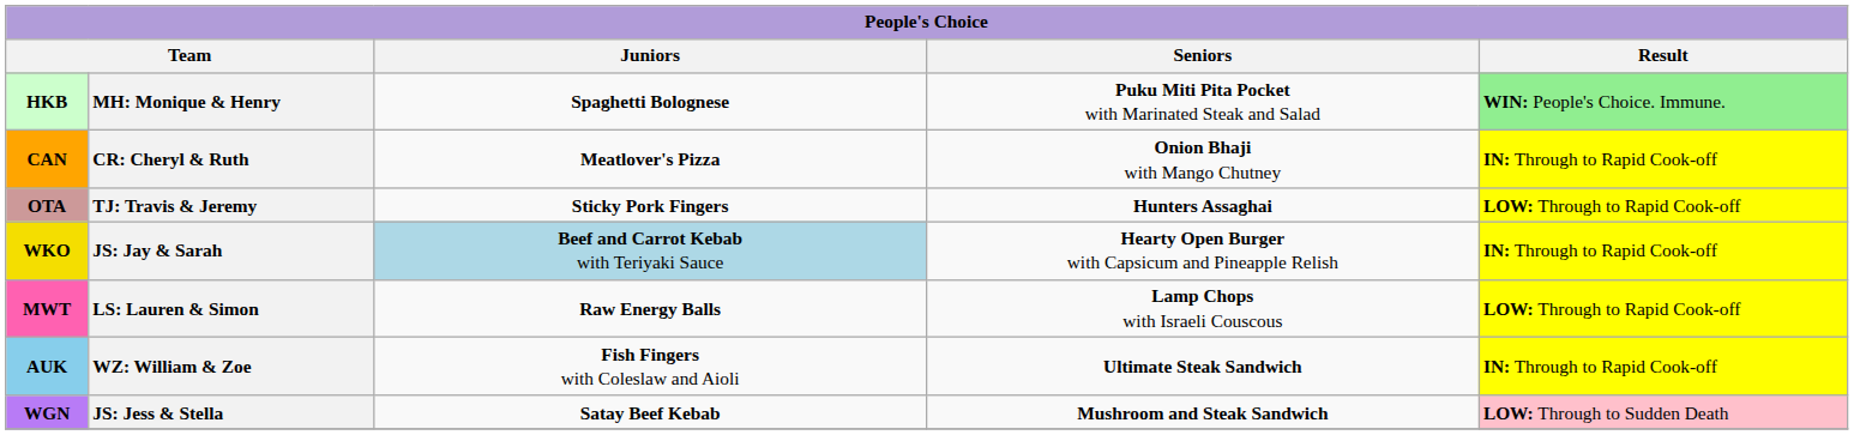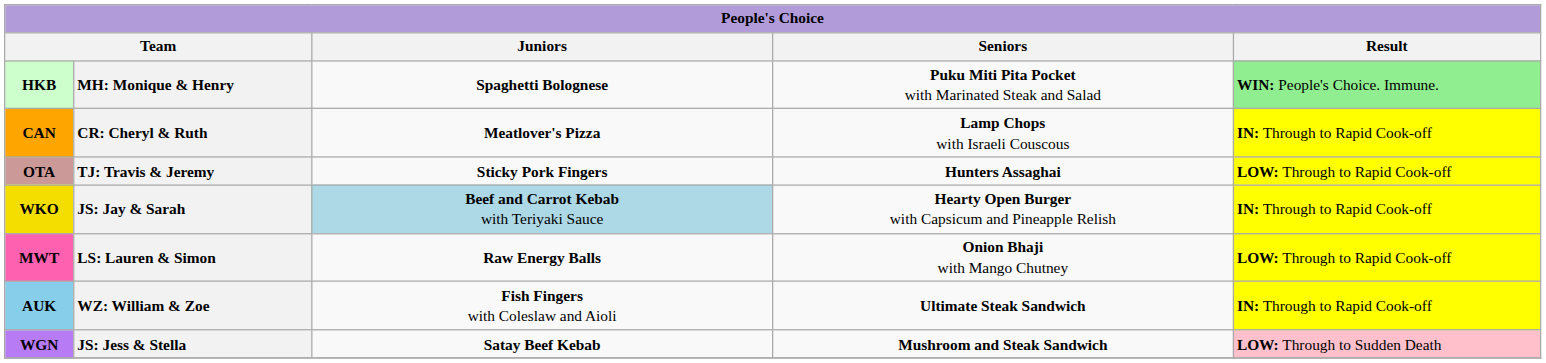CR: Cheryl & Ruth | Seniors: Onion Bhaji with Mango Chutney -> Lamp Chops with Israeli Couscous
LS: Lauren & Simon | Seniors: Lamp Chops with Israeli Couscous -> Onion Bhaji with Mango Chutney
